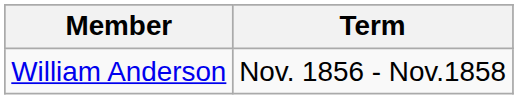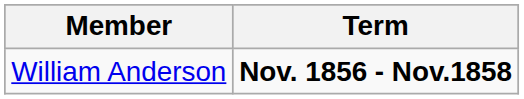William Anderson | Term: normal -> bold
